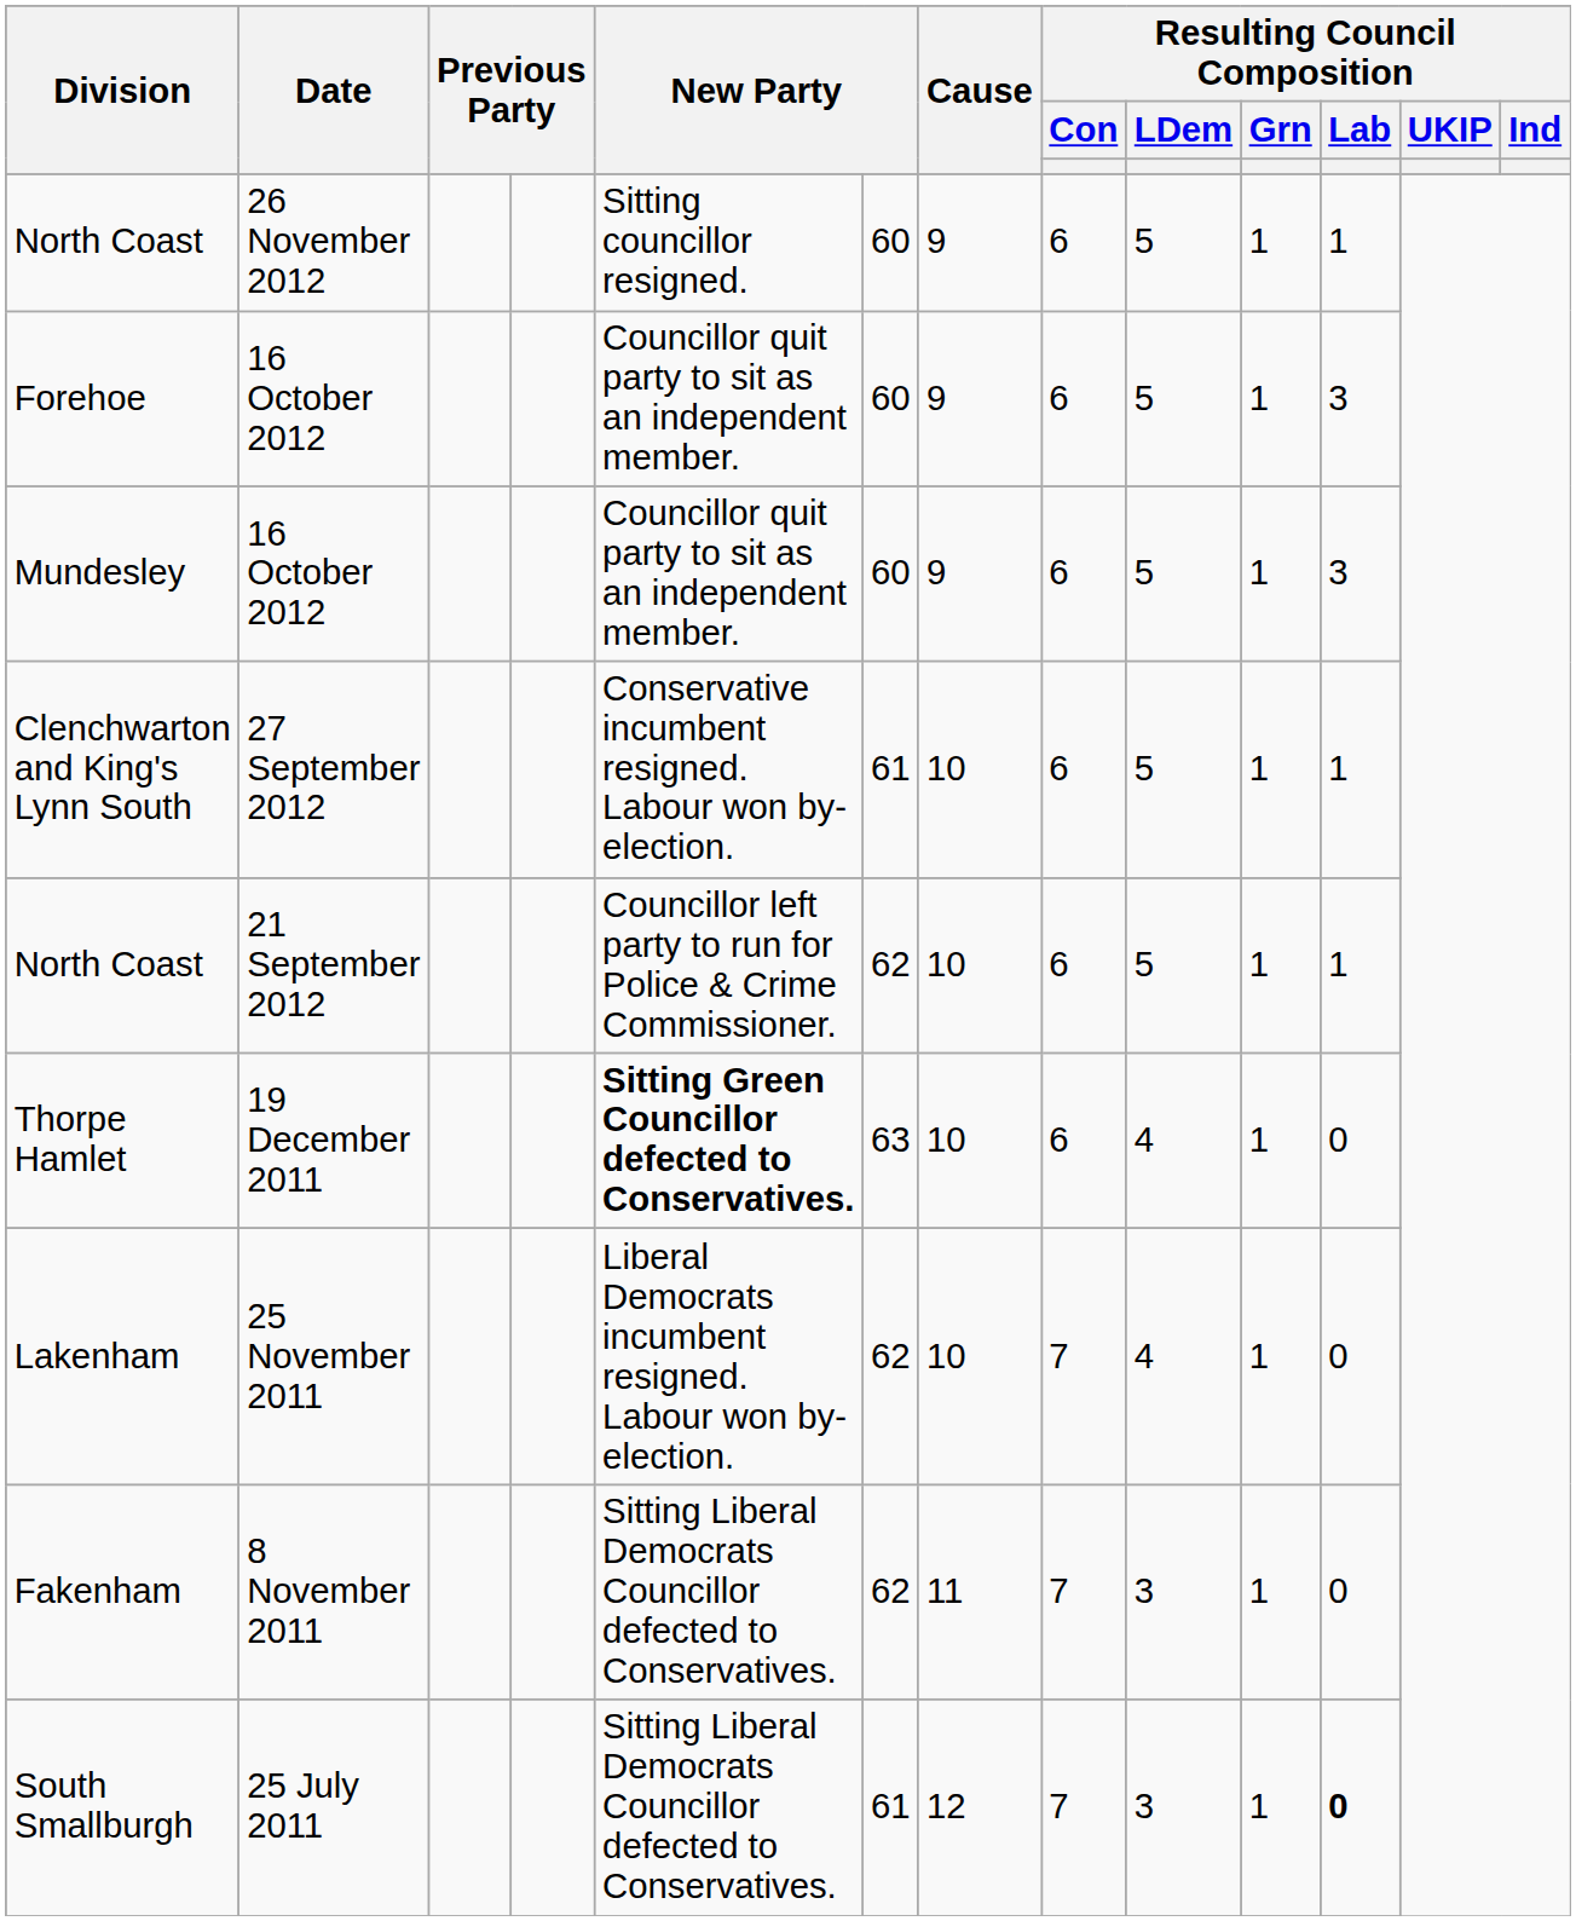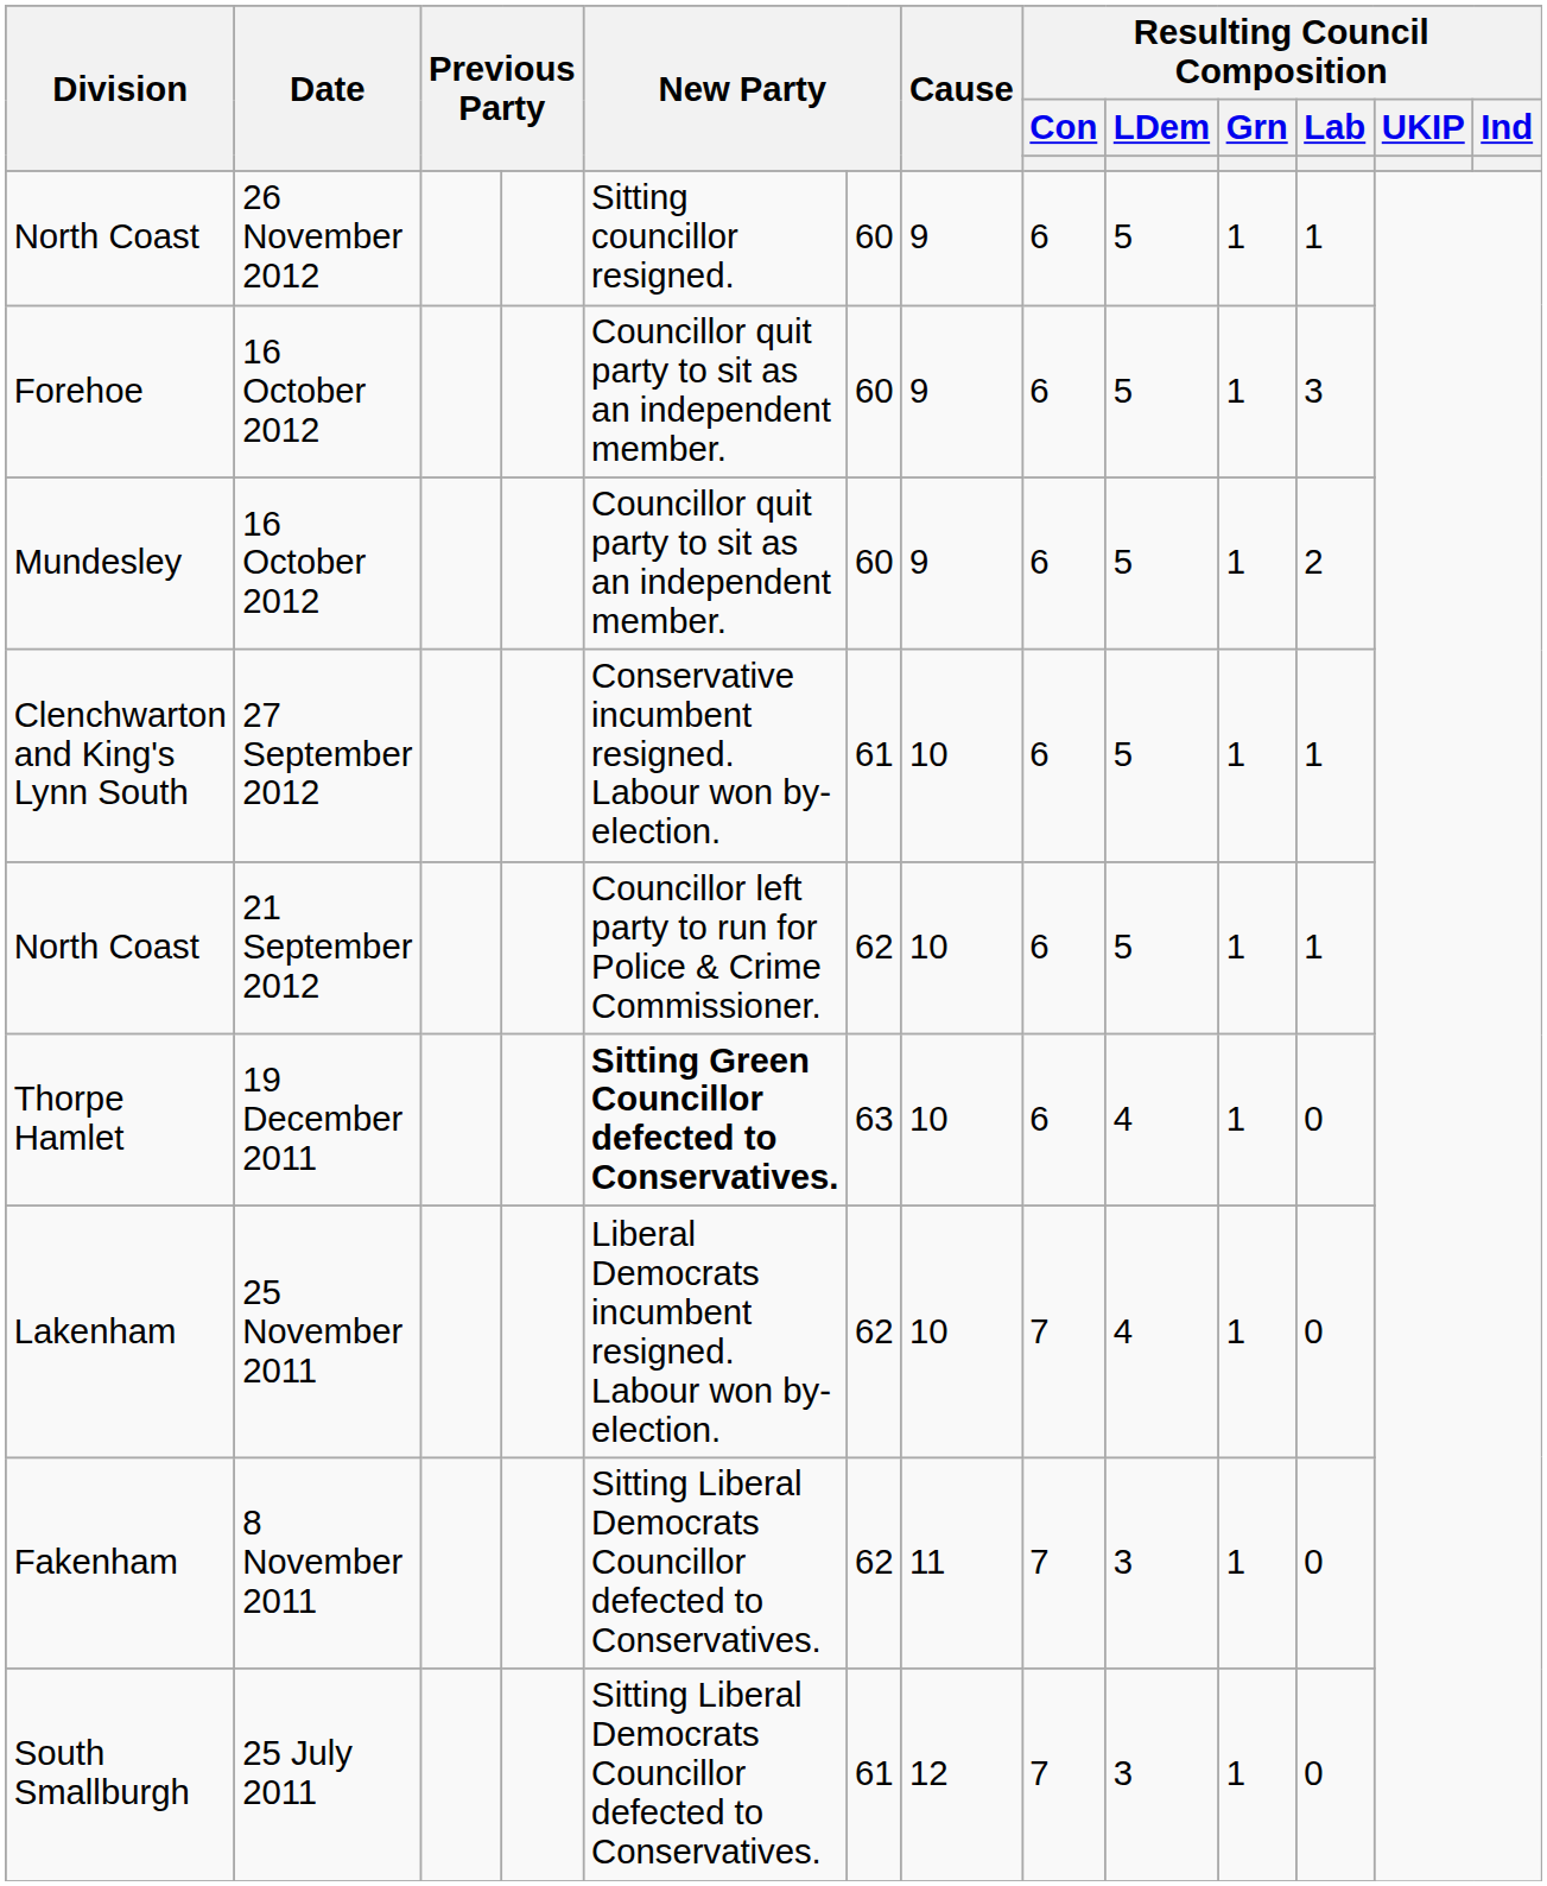Mundesley | Resulting Council Composition / Lab: 3 -> 2
South Smallburgh | Resulting Council Composition / Lab: bold -> normal
